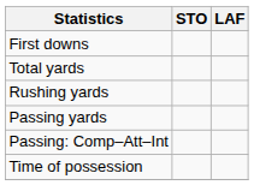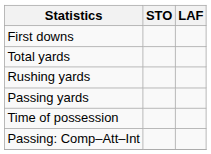rows swapped: Passing: Comp–Att–Int <-> Time of possession
